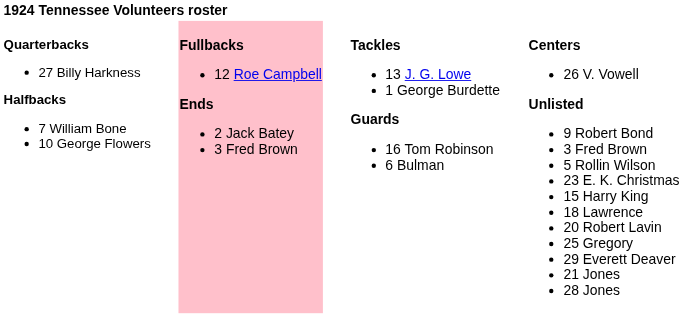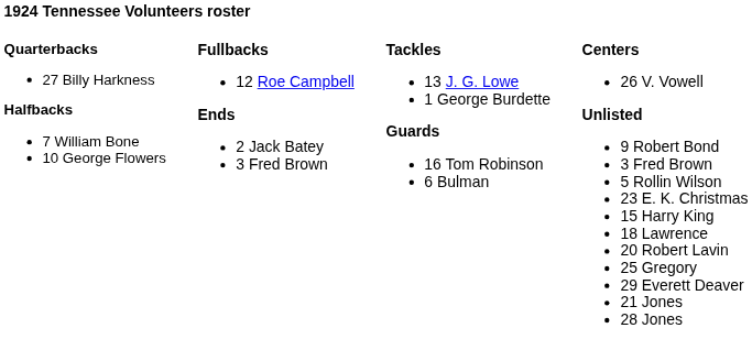row 2 | column 2: pink background -> no background
